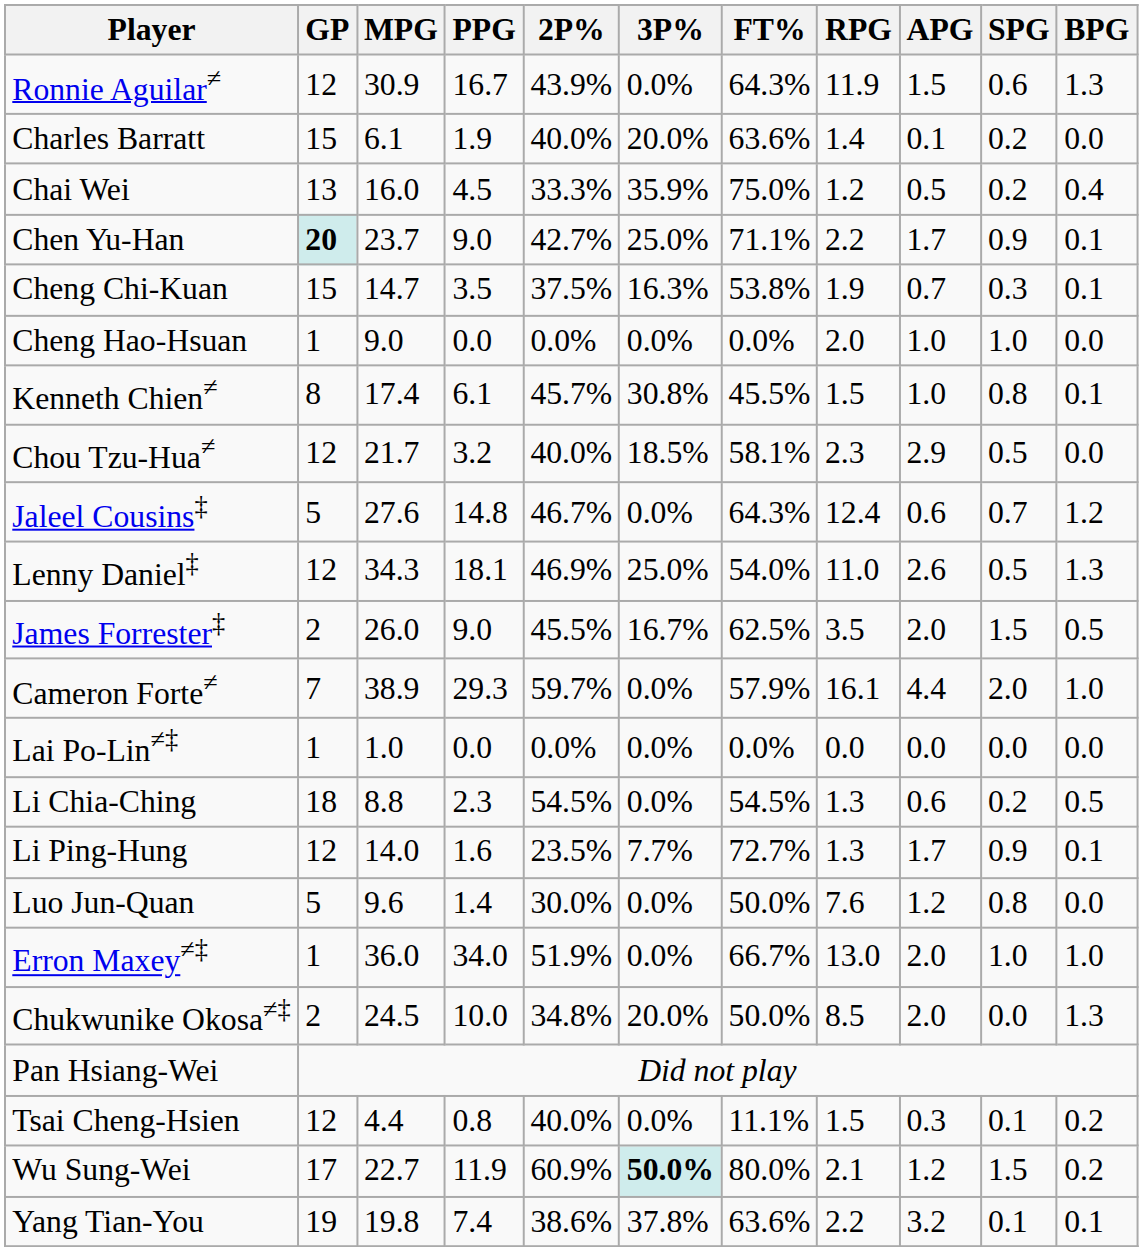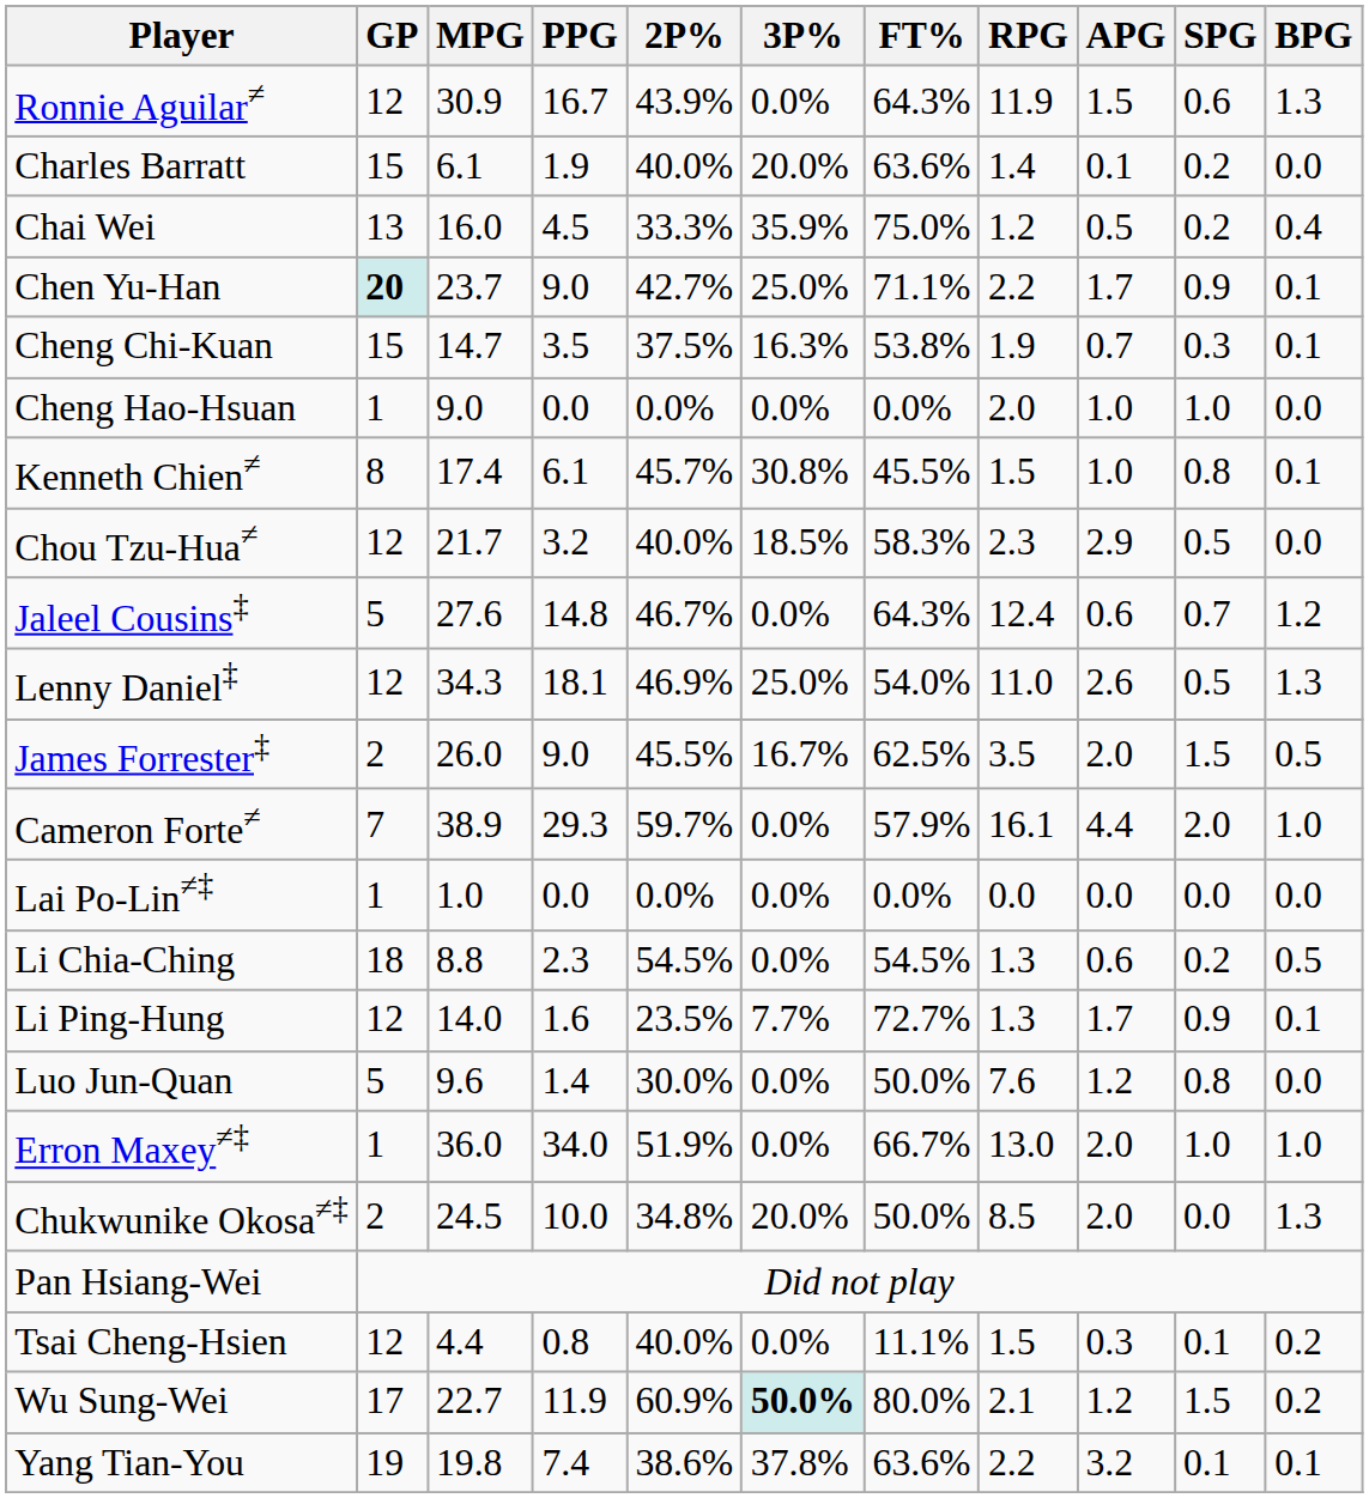Chou Tzu-Hua≠ | FT%: 58.1% -> 58.3%
